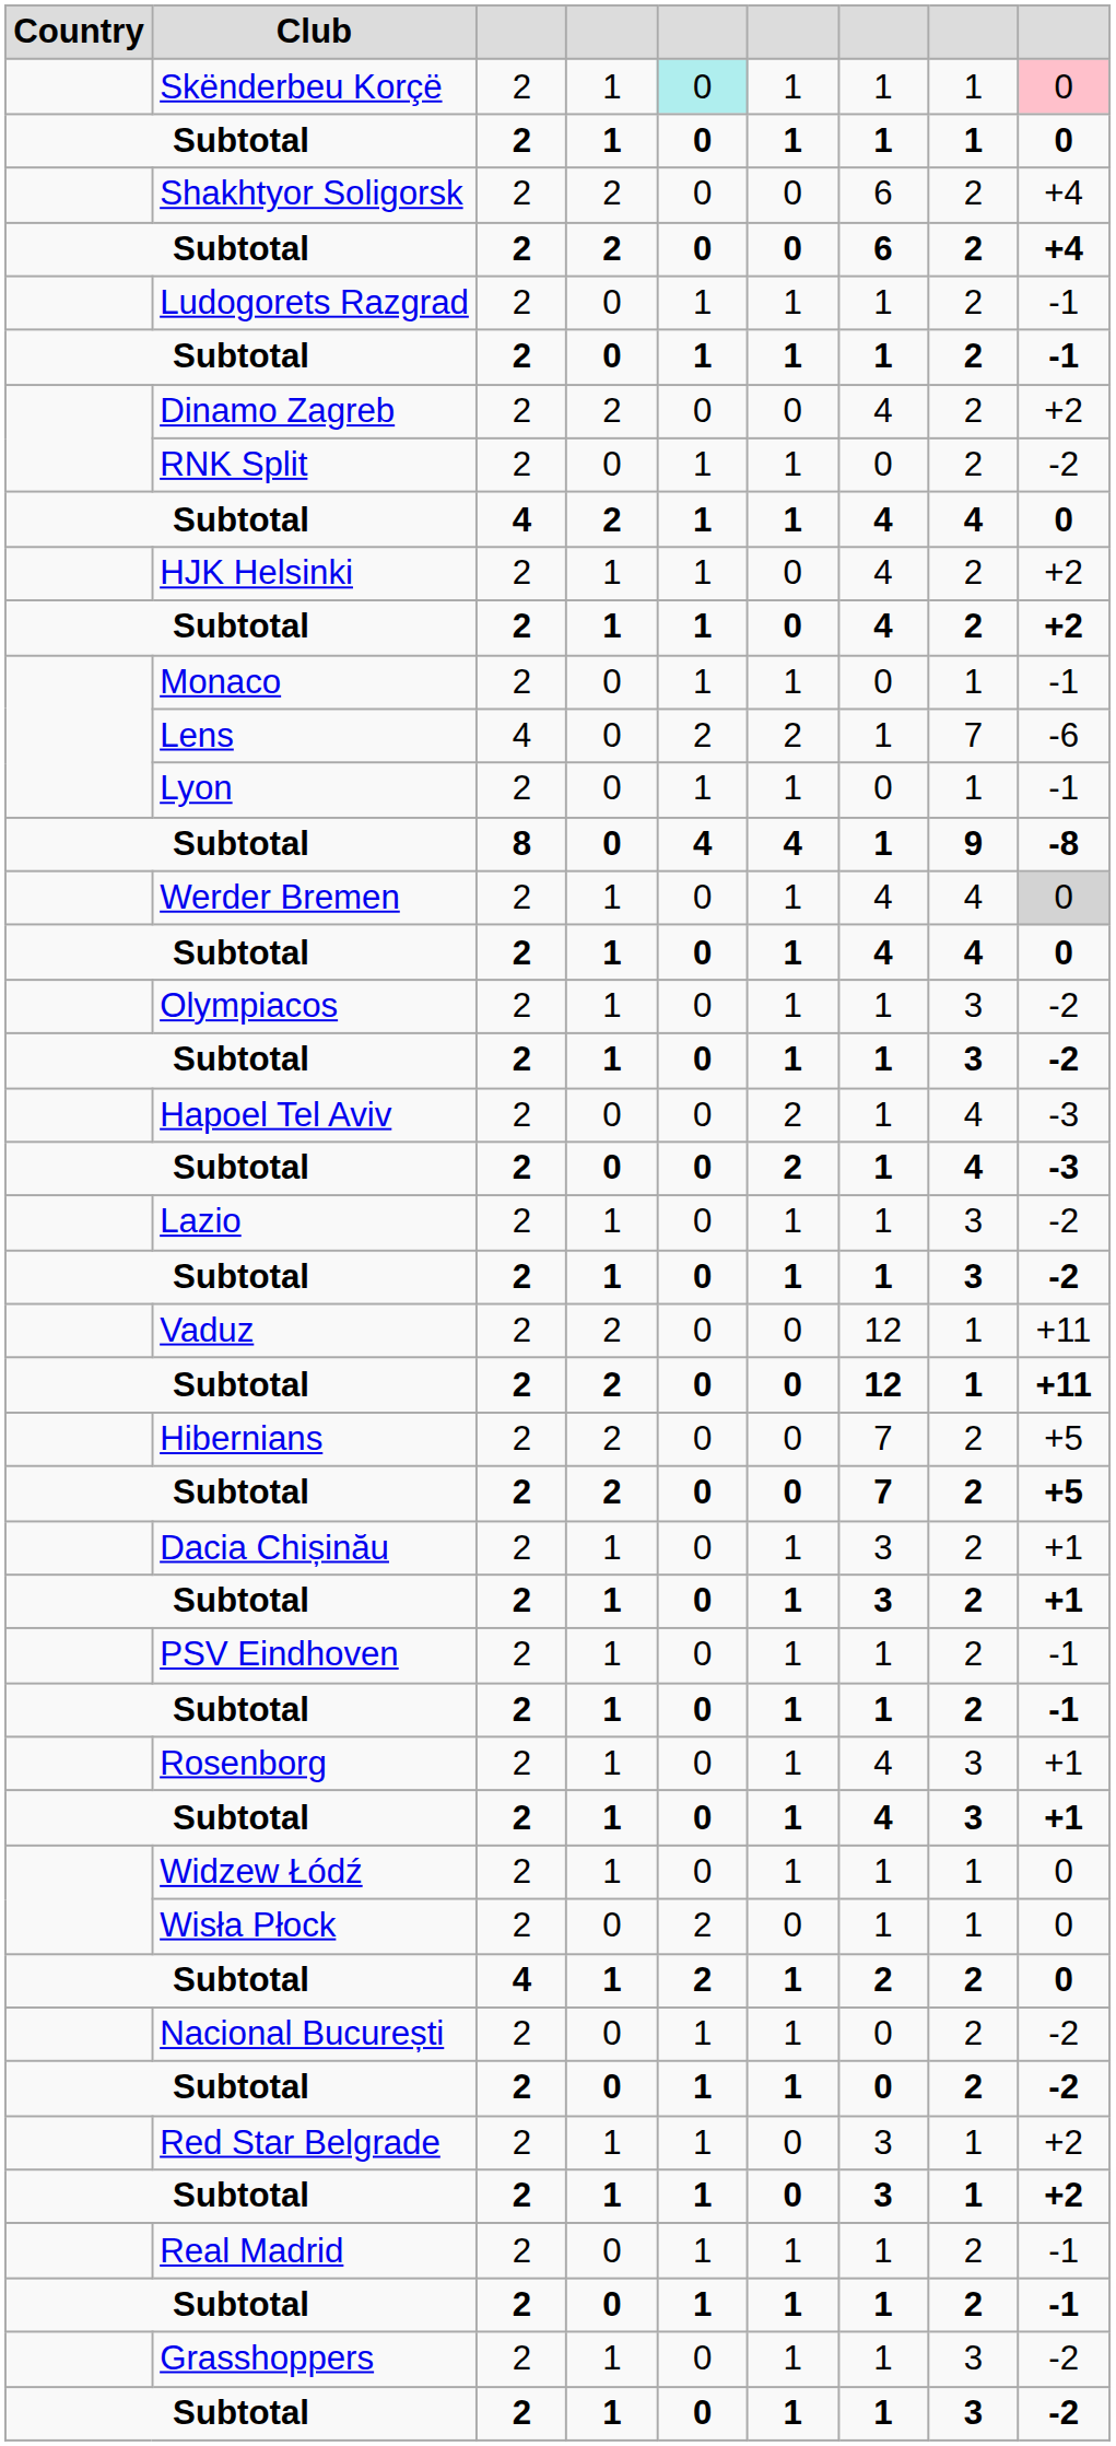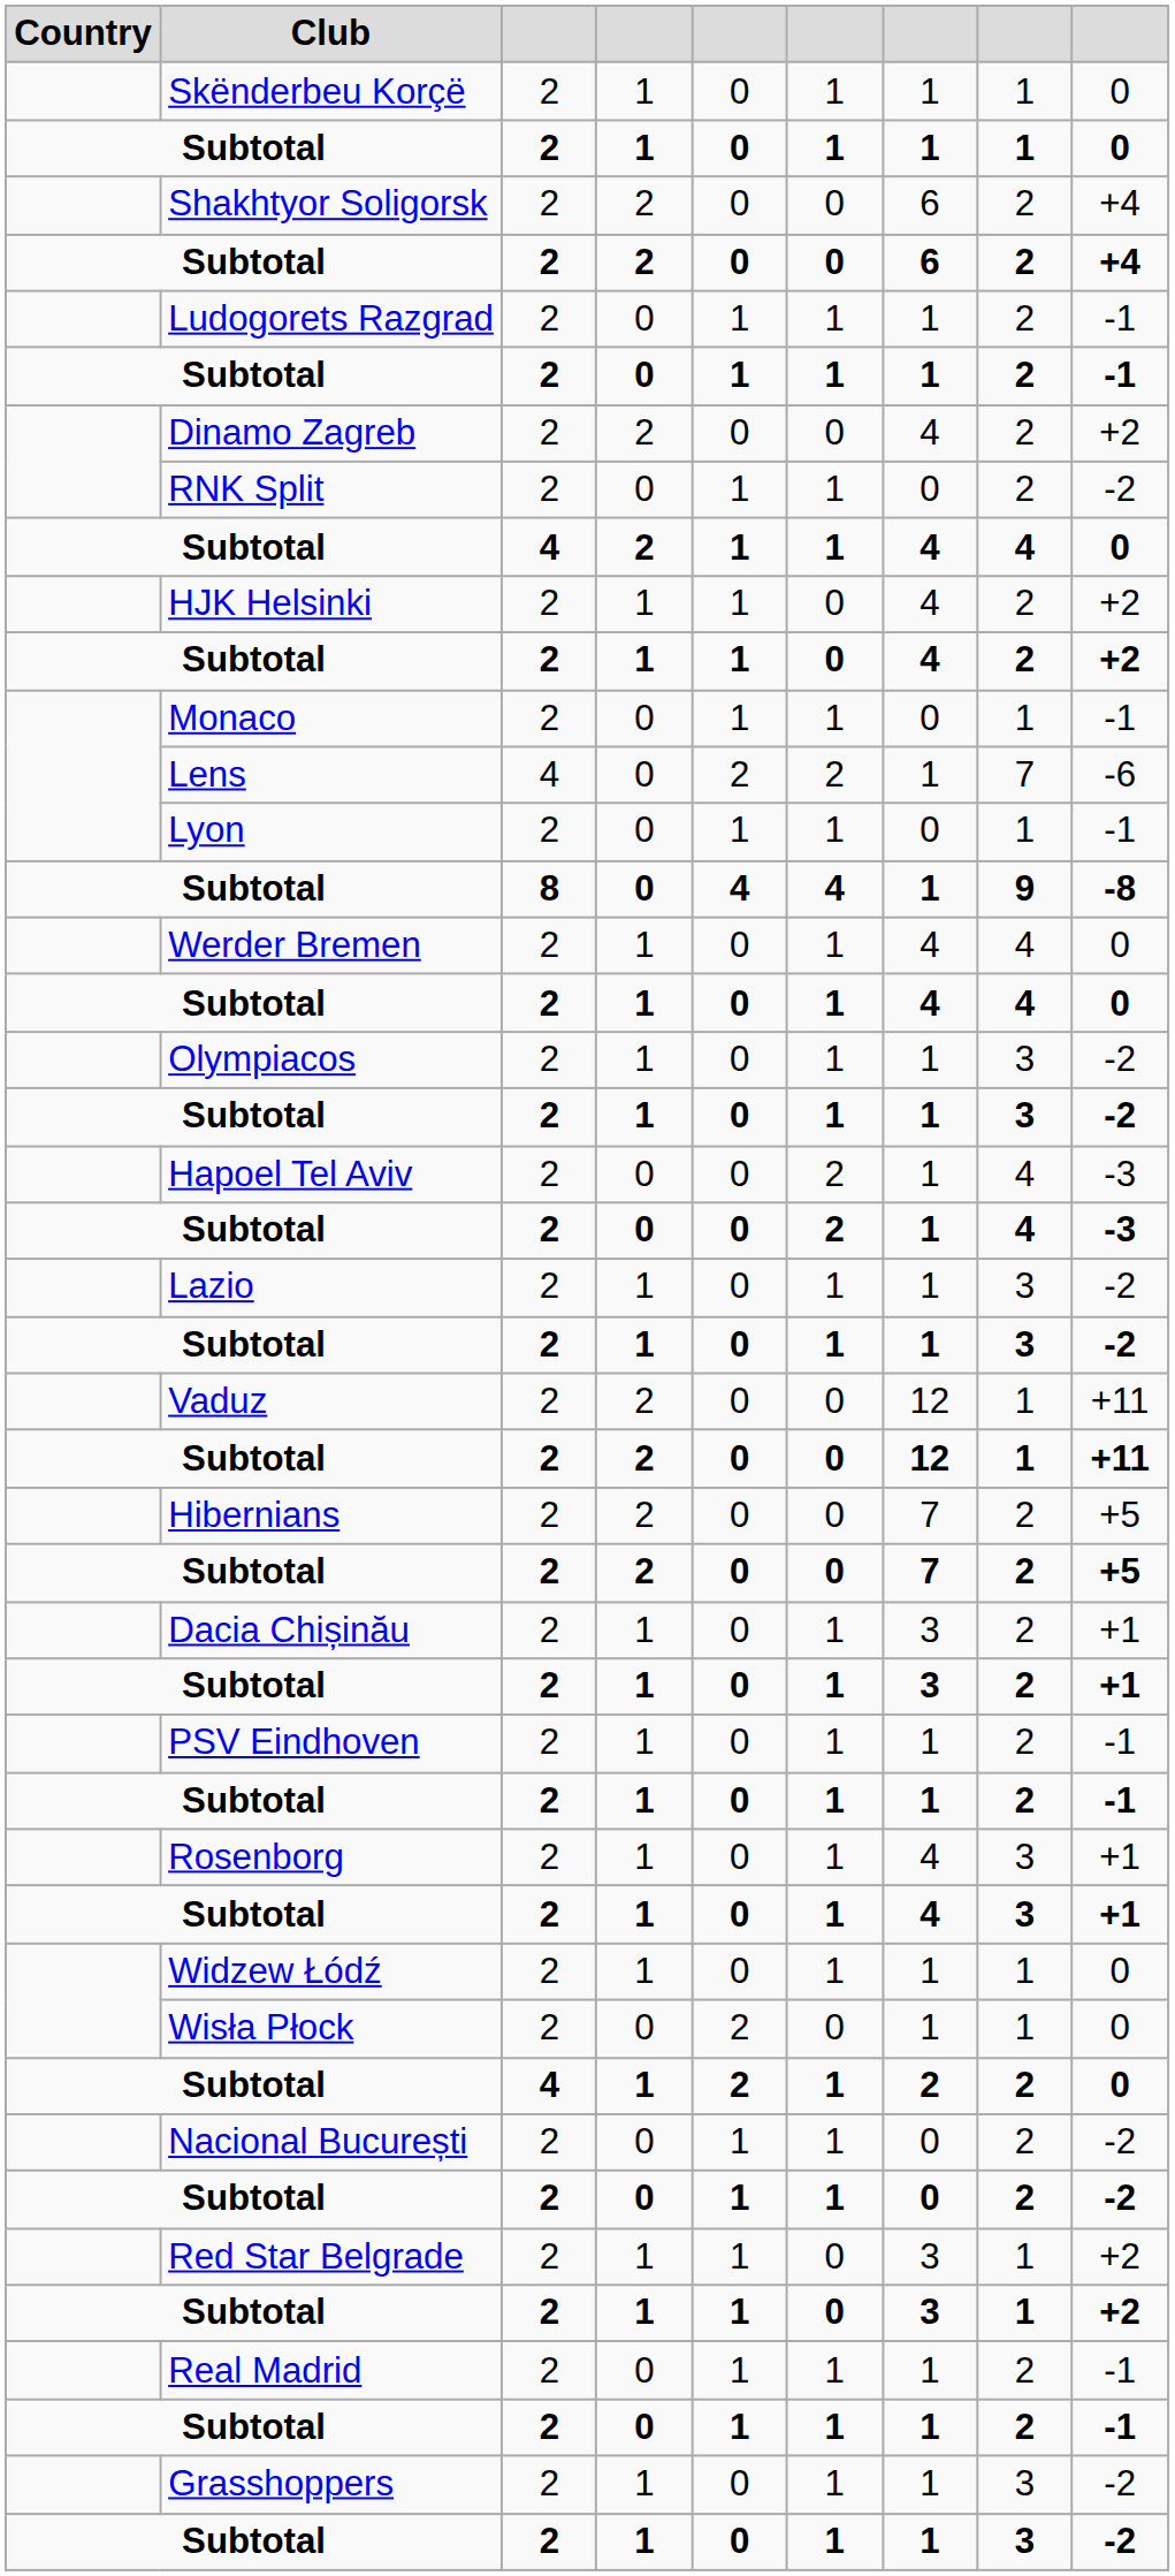Skënderbeu Korçë | column 5: paleturquoise background -> no background
Skënderbeu Korçë | column 9: pink background -> no background
Werder Bremen | column 9: lightgrey background -> no background
